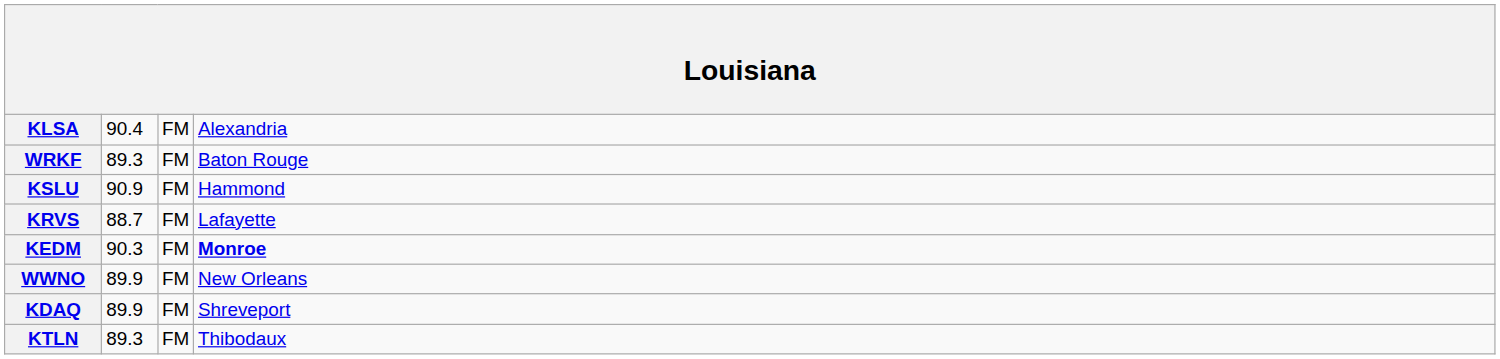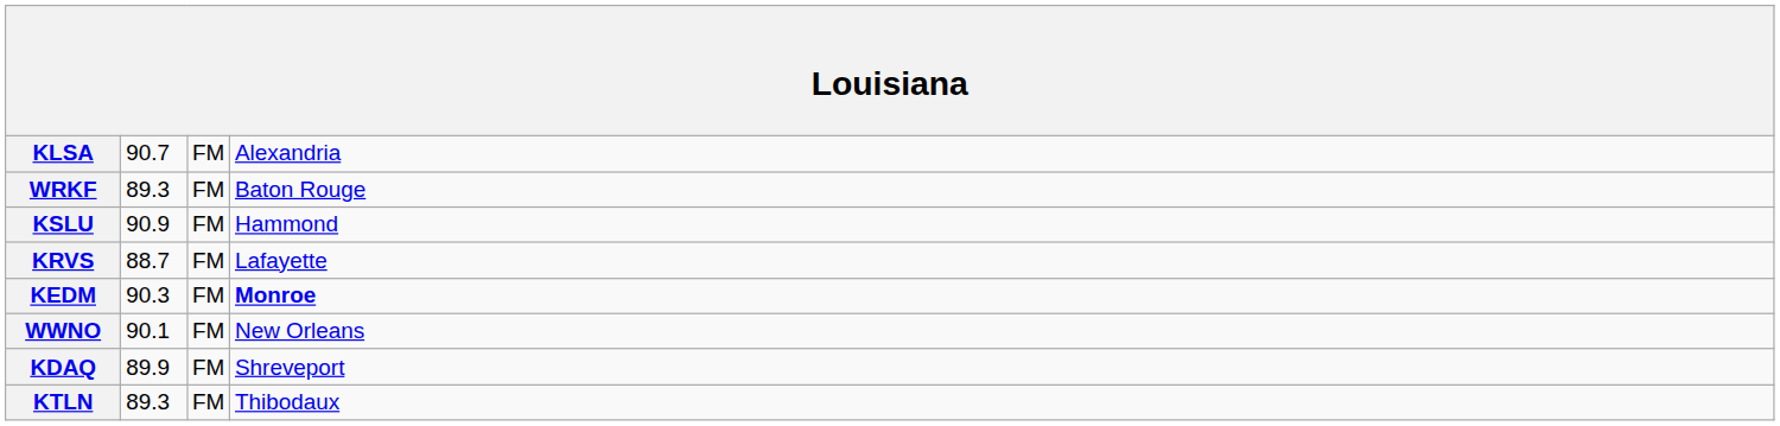KLSA | column 2: 90.4 -> 90.7
WWNO | column 2: 89.9 -> 90.1
